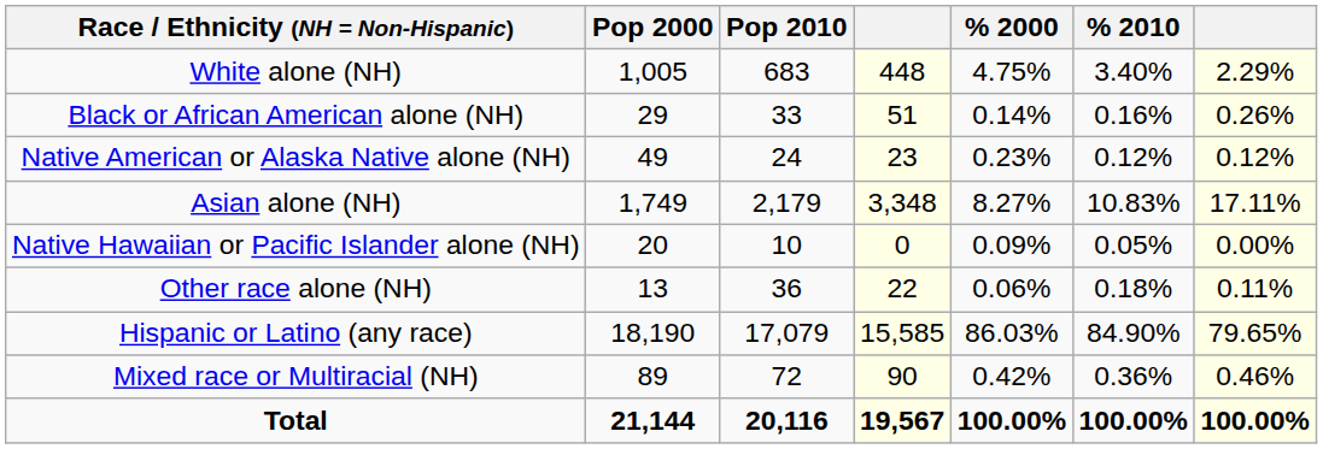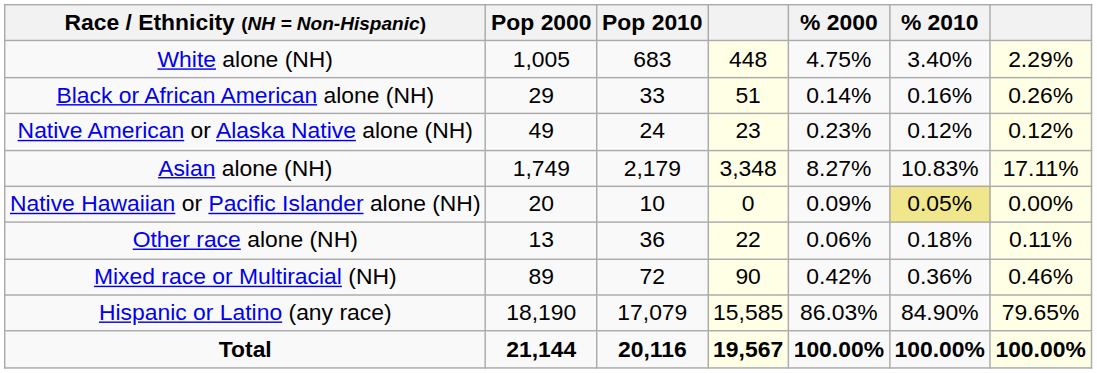Native Hawaiian or Pacific Islander alone (NH) | % 2010: no background -> khaki background
rows swapped: Mixed race or Multiracial (NH) <-> Hispanic or Latino (any race)
